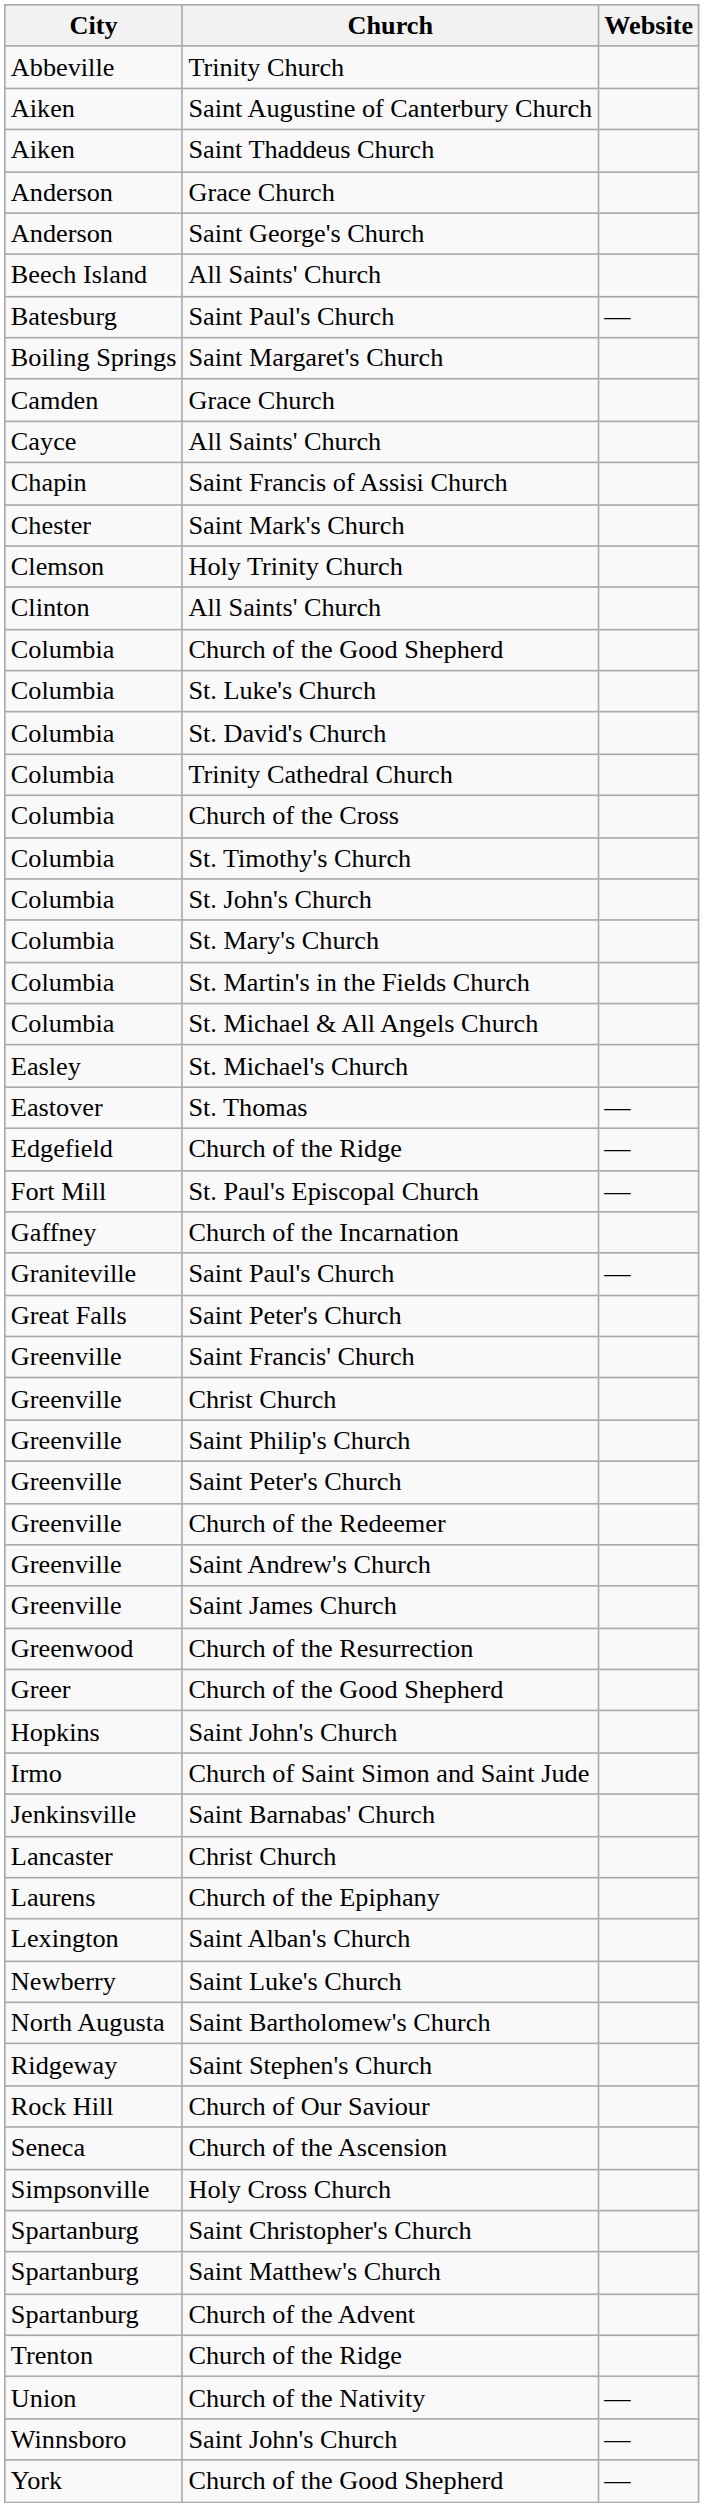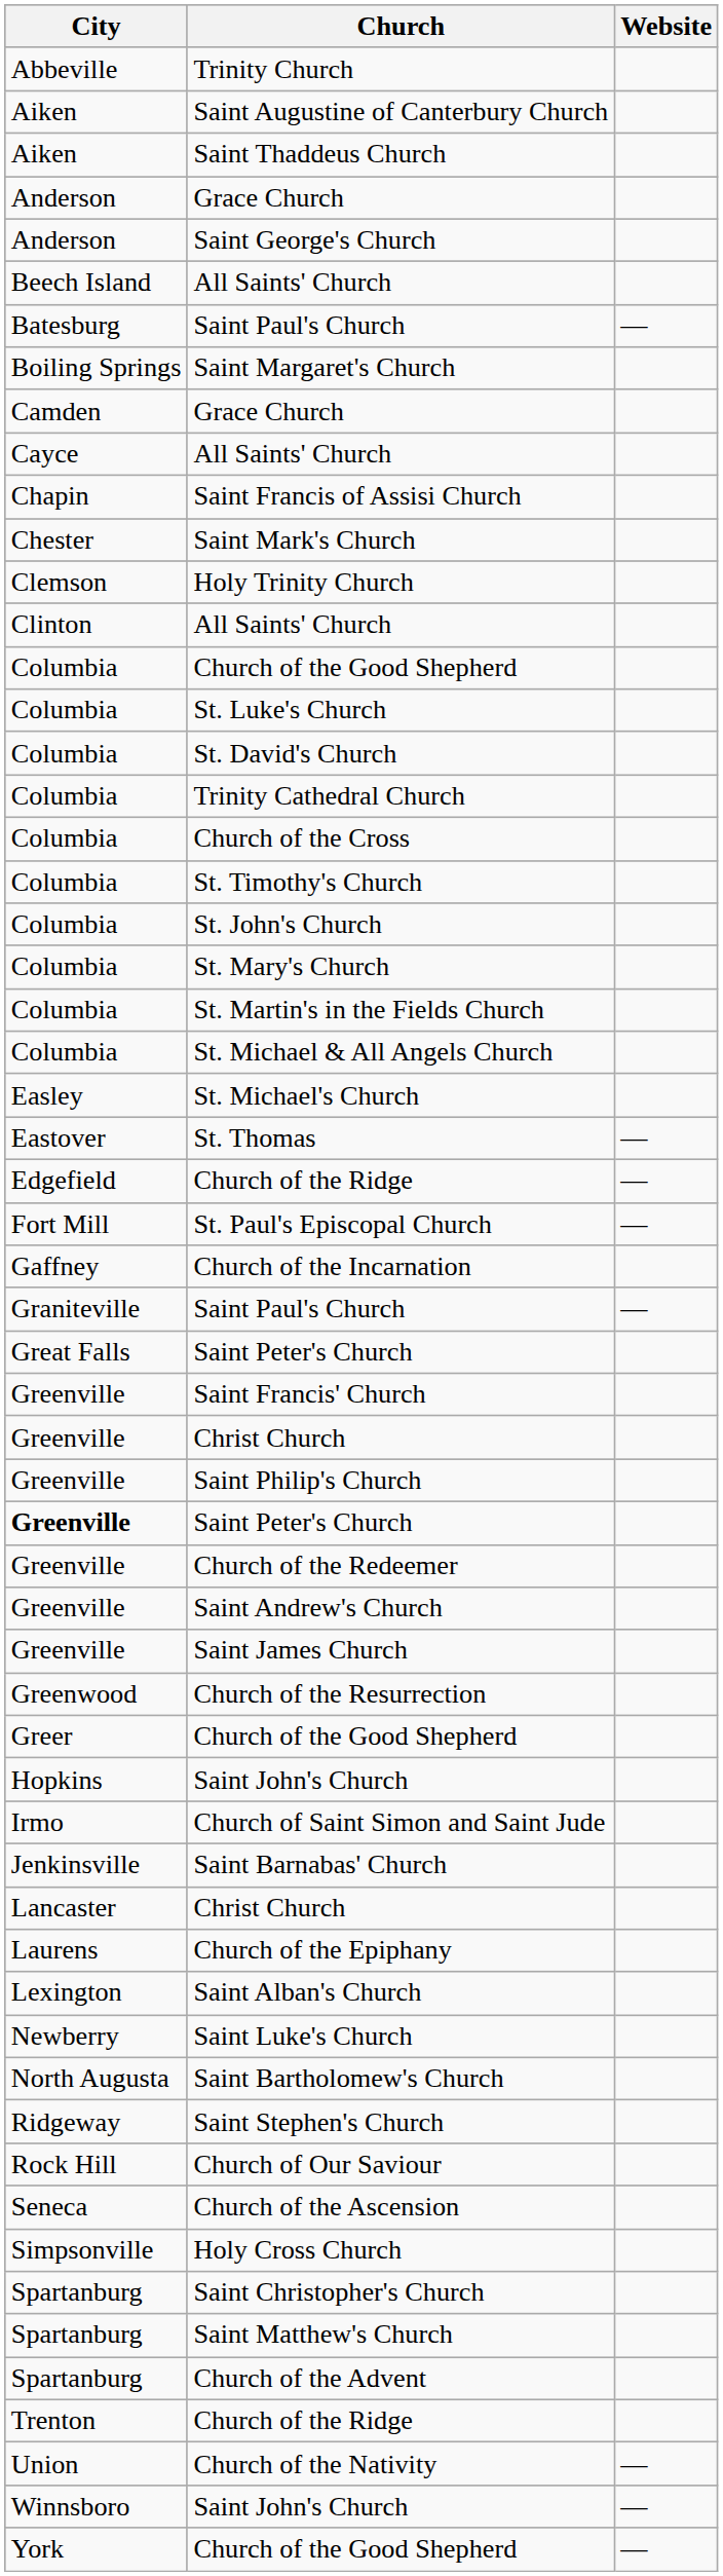Greenville / Saint Peter's Church | City: normal -> bold
